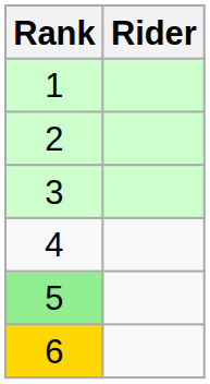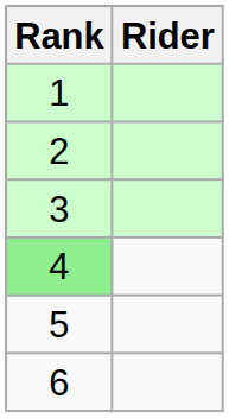4 | Rank: no background -> lightgreen background
5 | Rank: lightgreen background -> no background
6 | Rank: gold background -> no background
